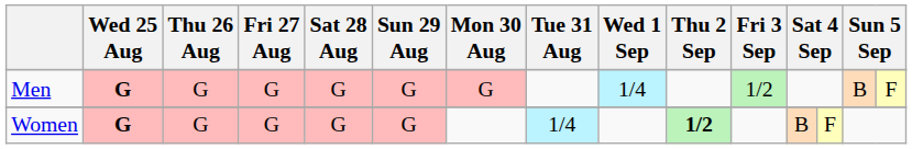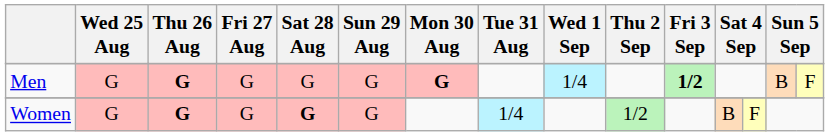Men | Wed 25 Aug: bold -> normal
Men | Thu 26 Aug: normal -> bold
Men | Mon 30 Aug: normal -> bold
Men | Fri 3 Sep: normal -> bold
Women | Wed 25 Aug: bold -> normal
Women | Thu 26 Aug: normal -> bold
Women | Sat 28 Aug: normal -> bold
Women | Thu 2 Sep: bold -> normal
